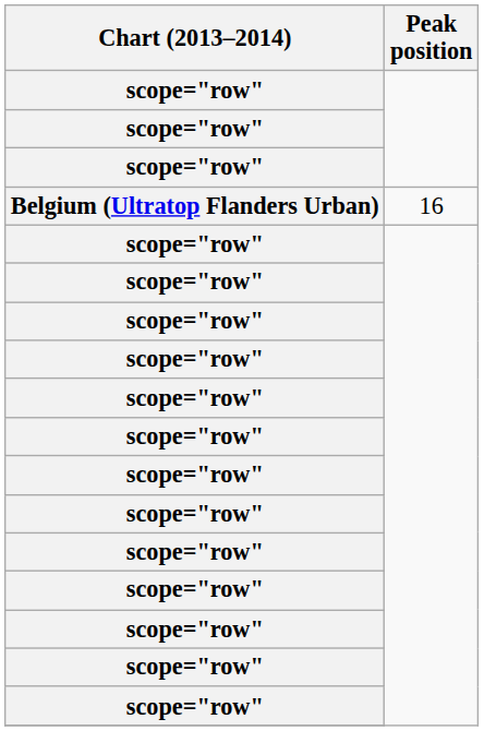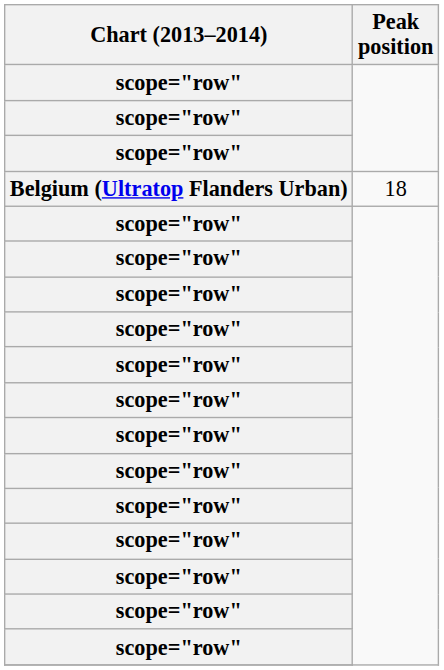Belgium (Ultratop Flanders Urban) | Peak position: 16 -> 18
